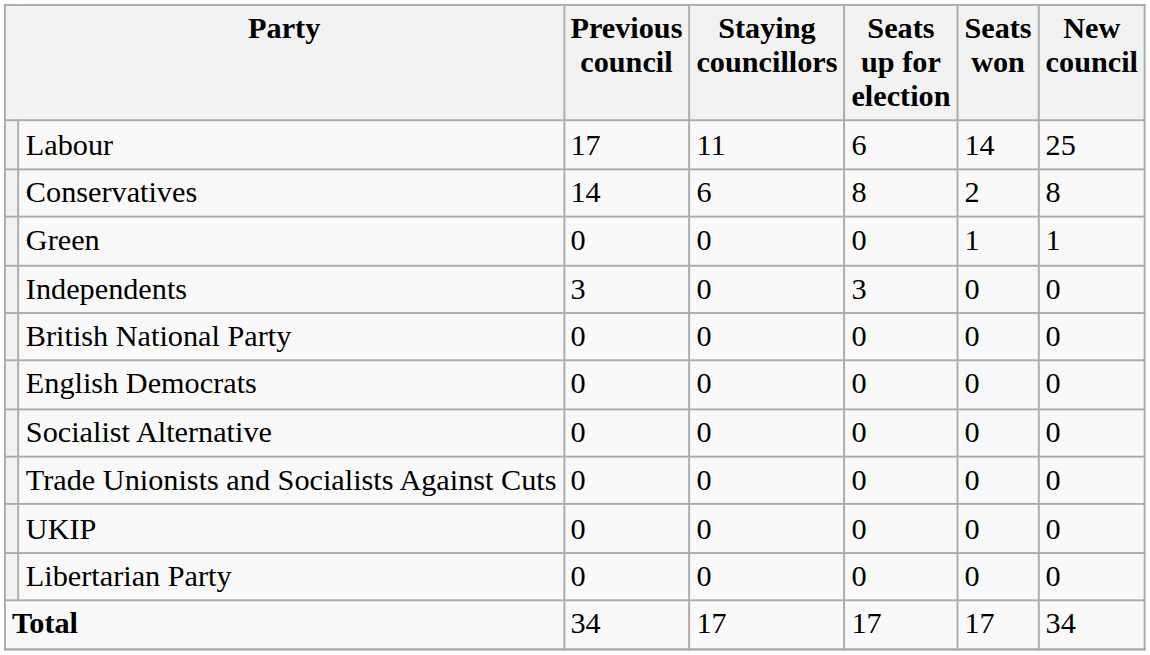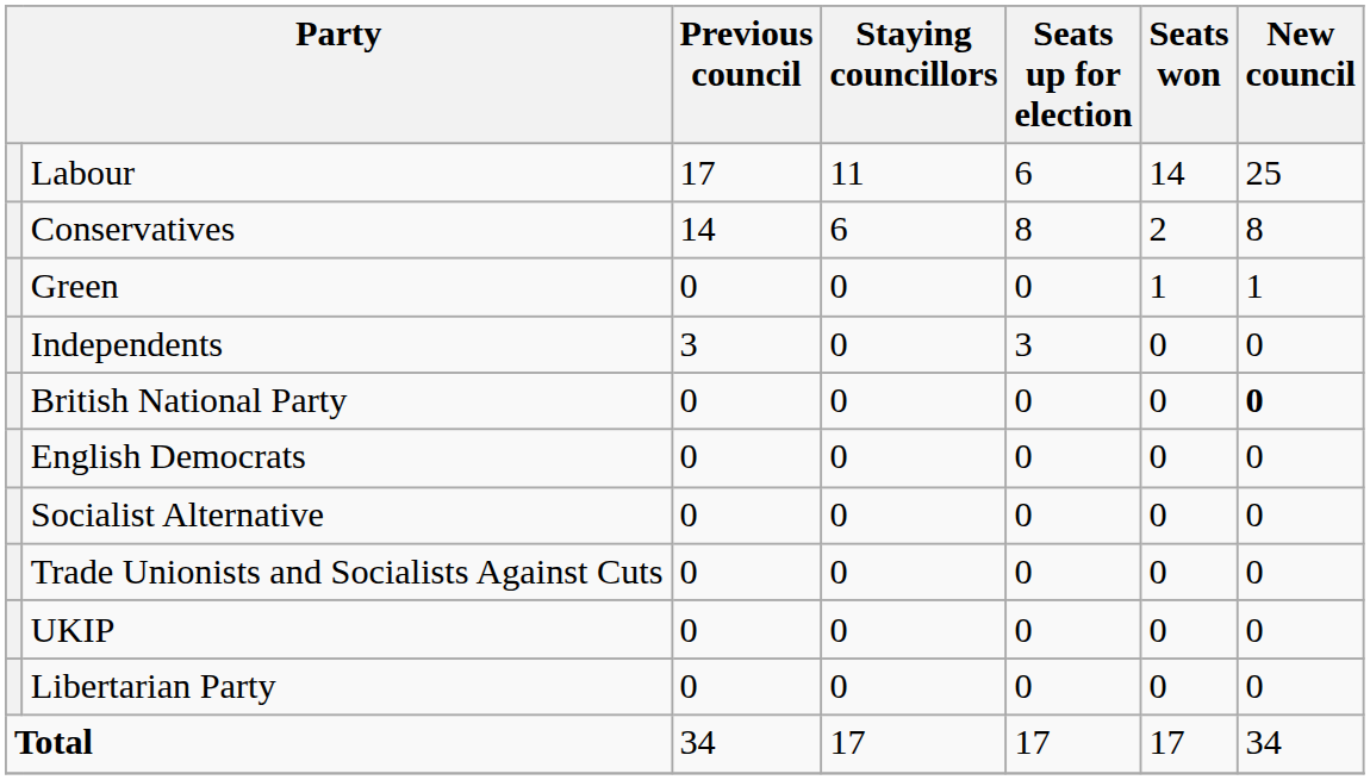British National Party | New council: normal -> bold
